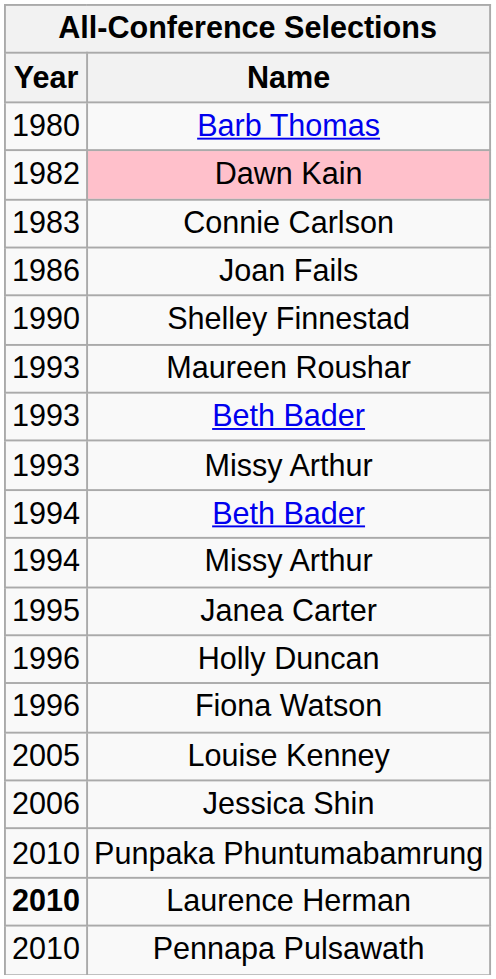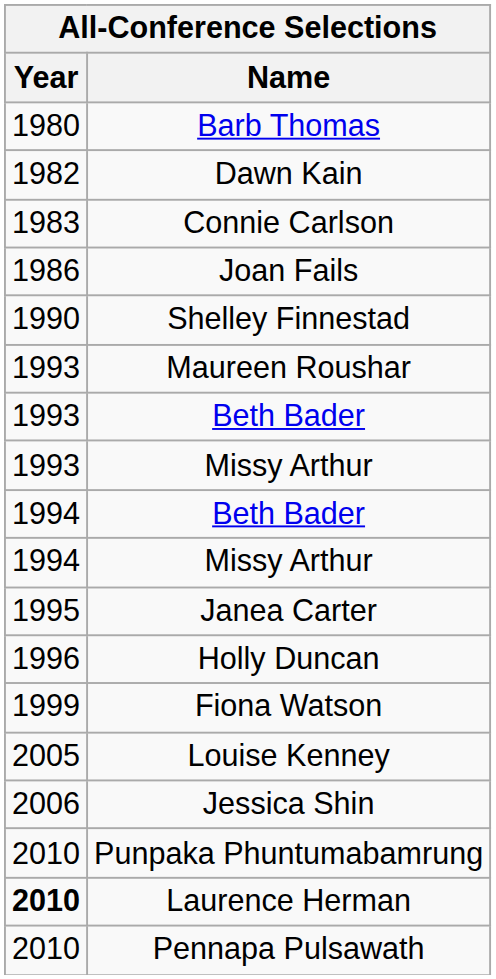row 4 | Name: pink background -> no background
row 15 | Year: 1996 -> 1999
